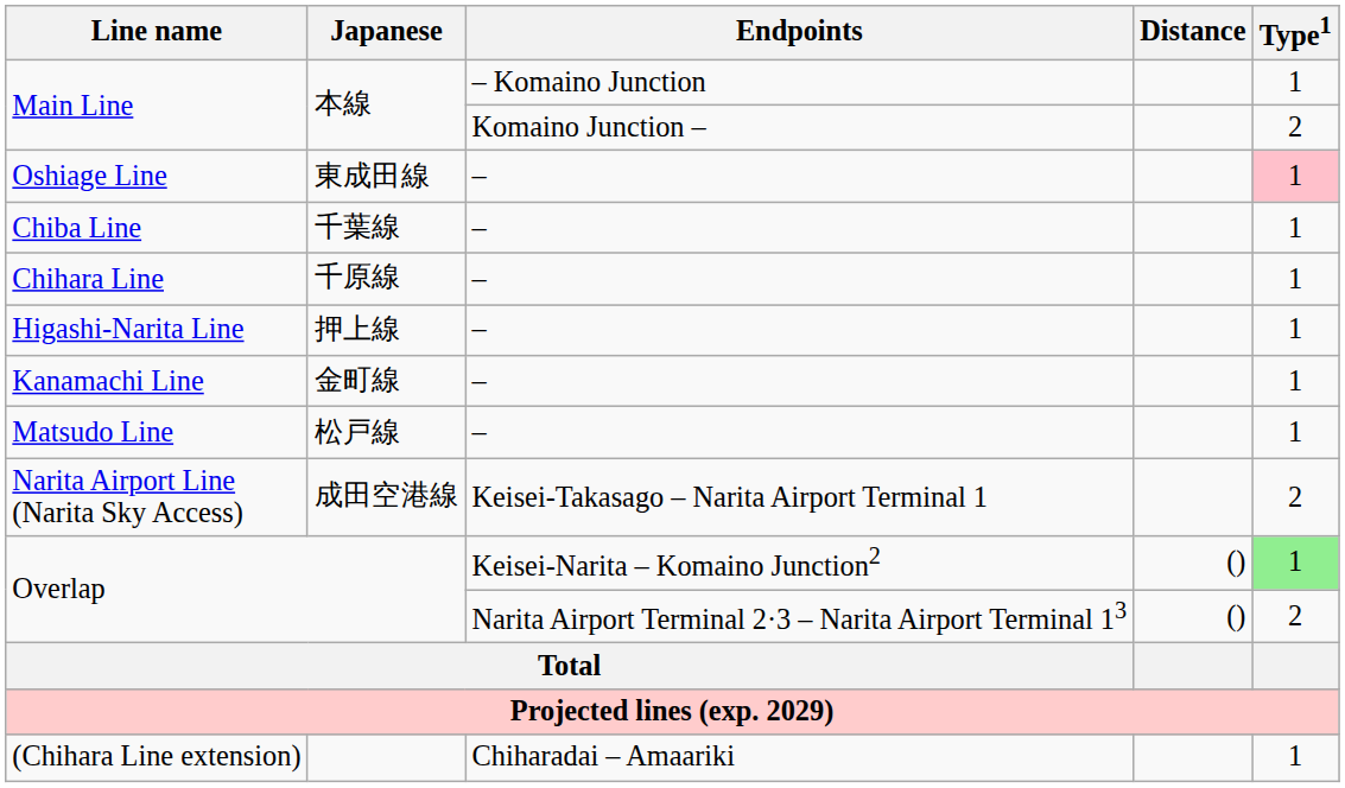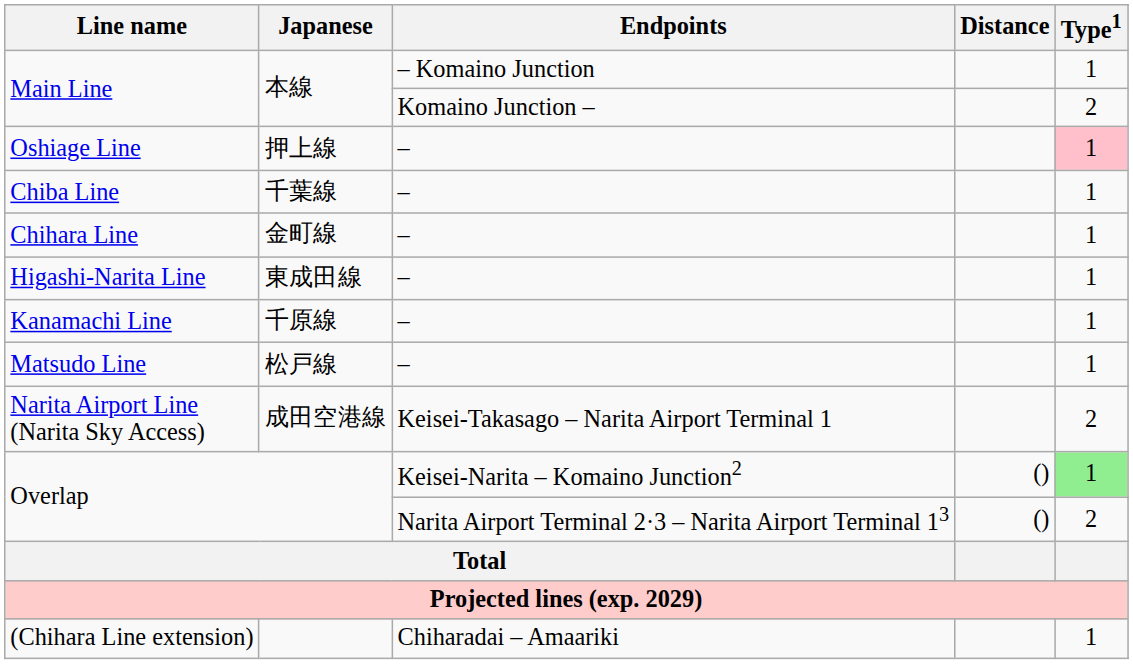Oshiage Line | Japanese: 東成田線 -> 押上線
Chihara Line | Japanese: 千原線 -> 金町線
Higashi-Narita Line | Japanese: 押上線 -> 東成田線
Kanamachi Line | Japanese: 金町線 -> 千原線
